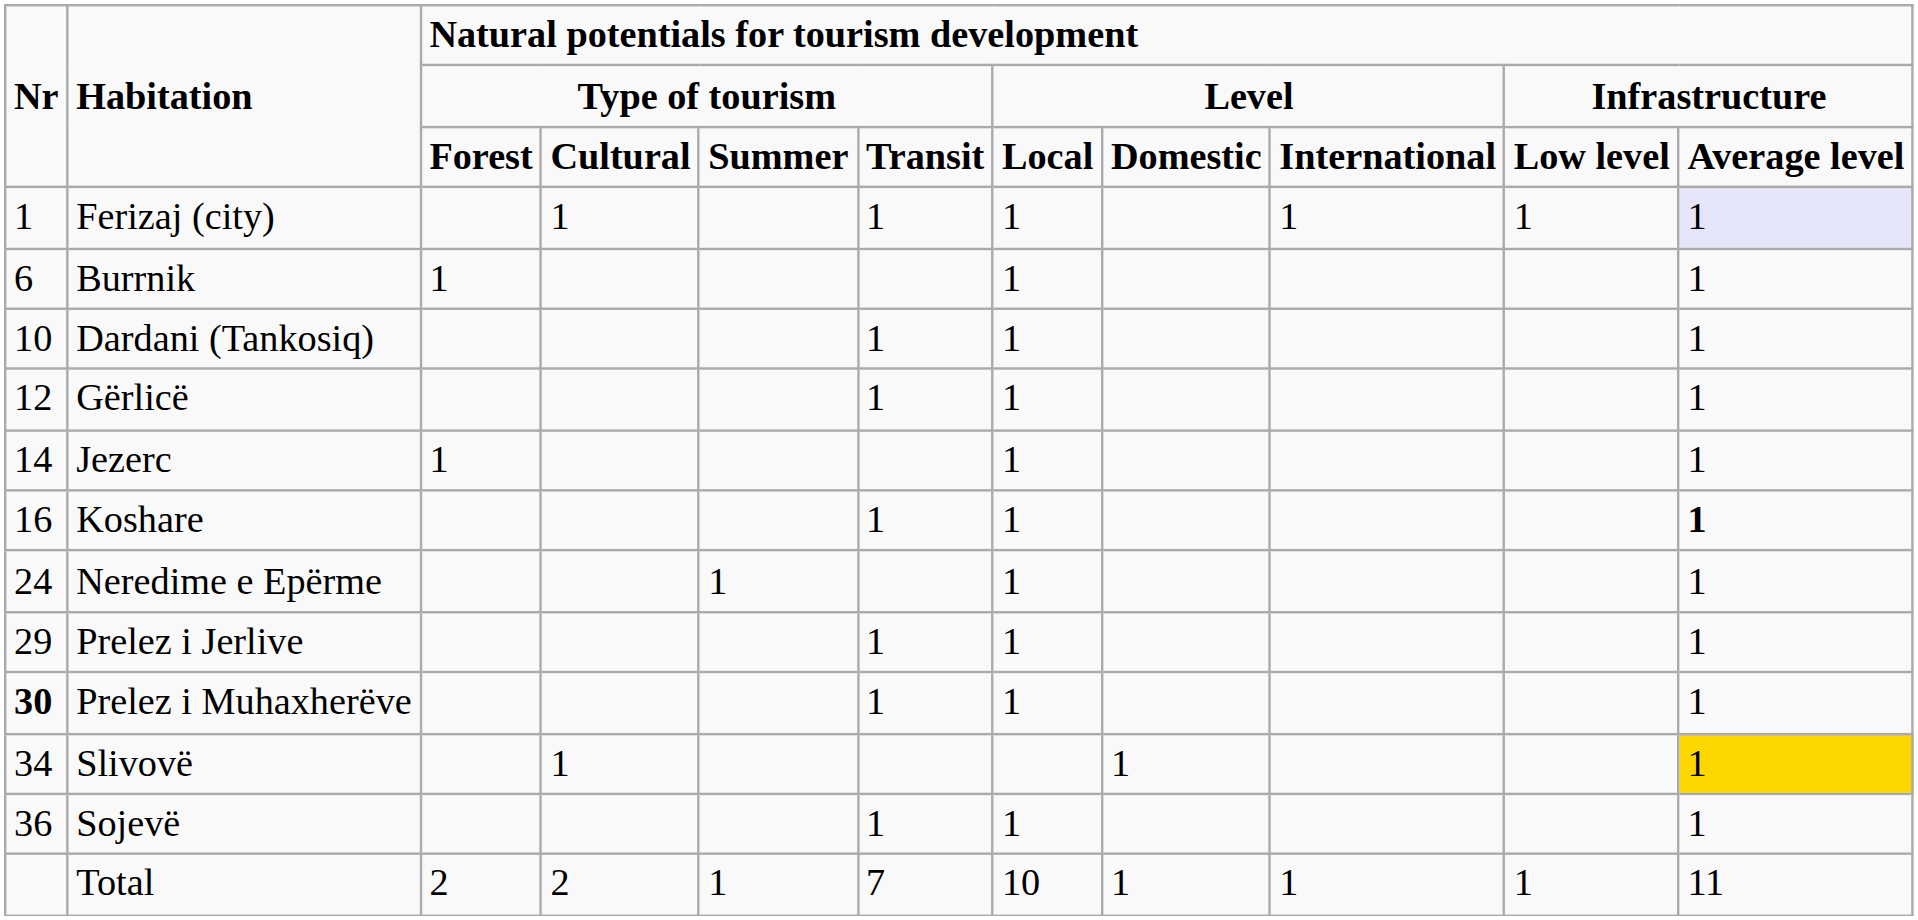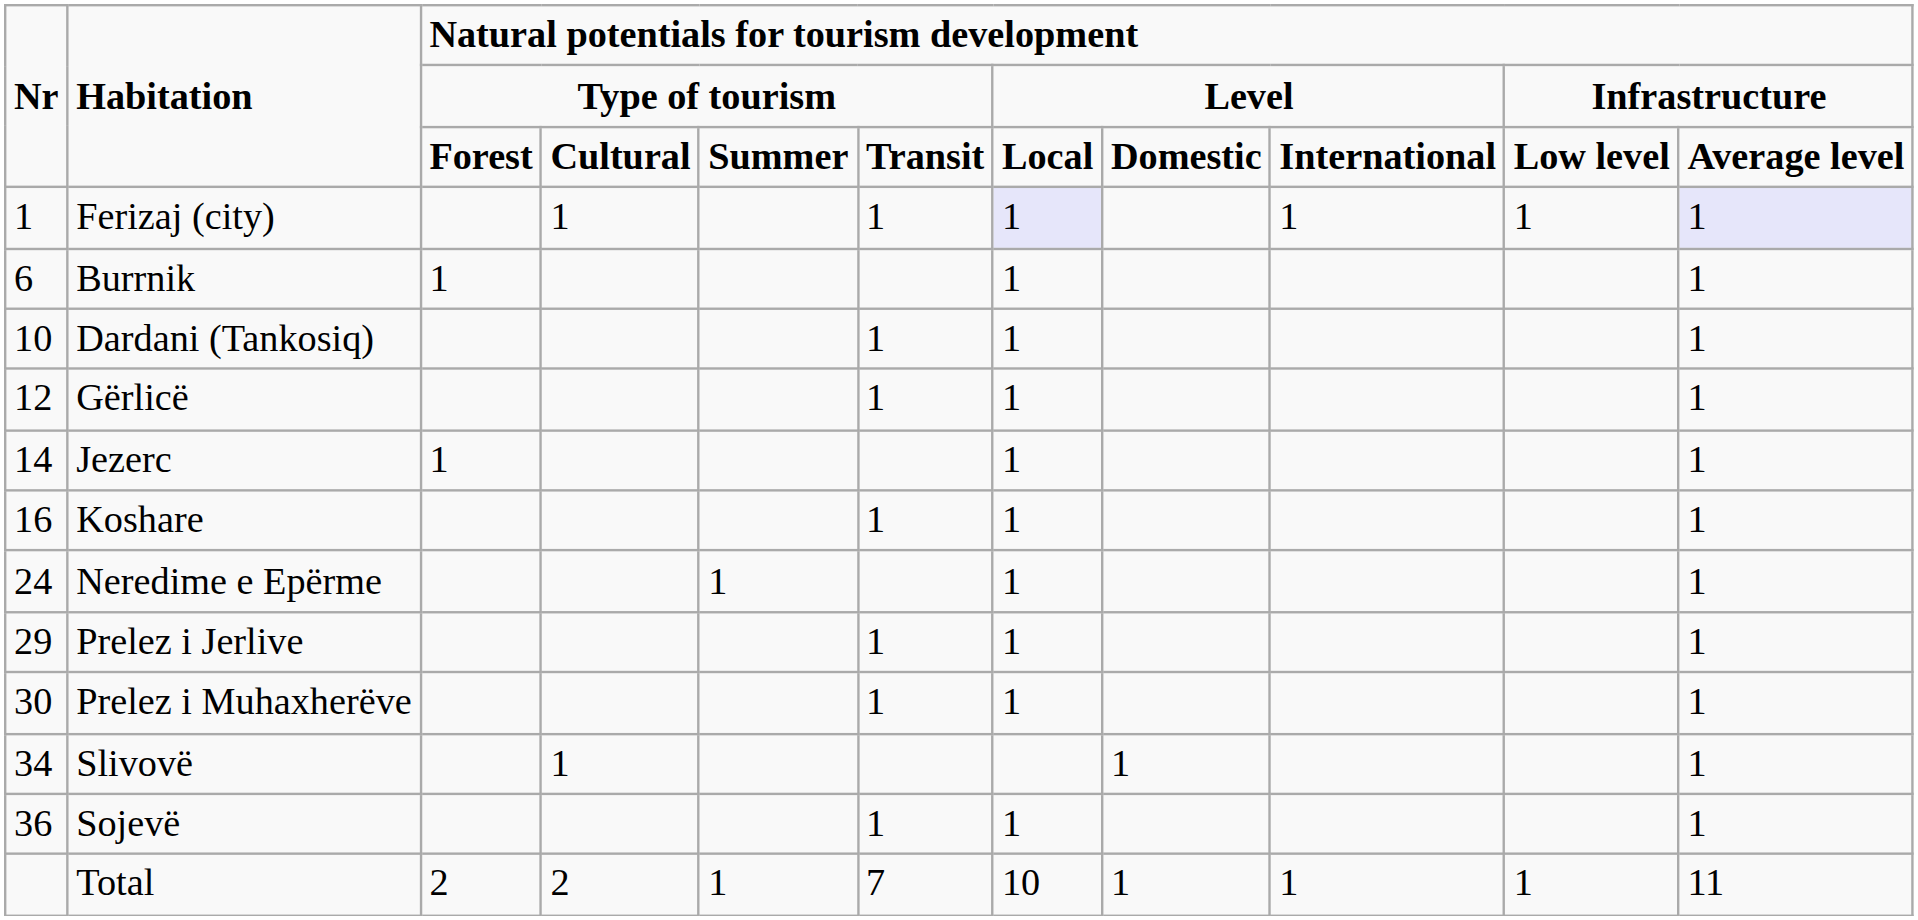Ferizaj (city) | column 7: no background -> lavender background
Koshare | column 11: bold -> normal
Prelez i Muhaxherëve | Nr: bold -> normal
Slivovë | column 11: gold background -> no background
